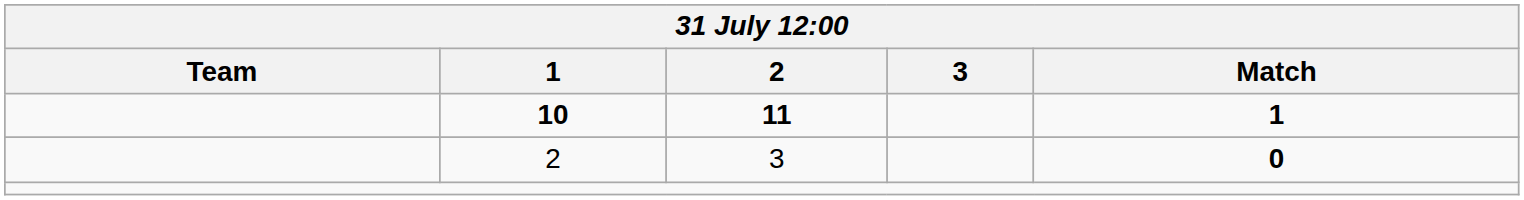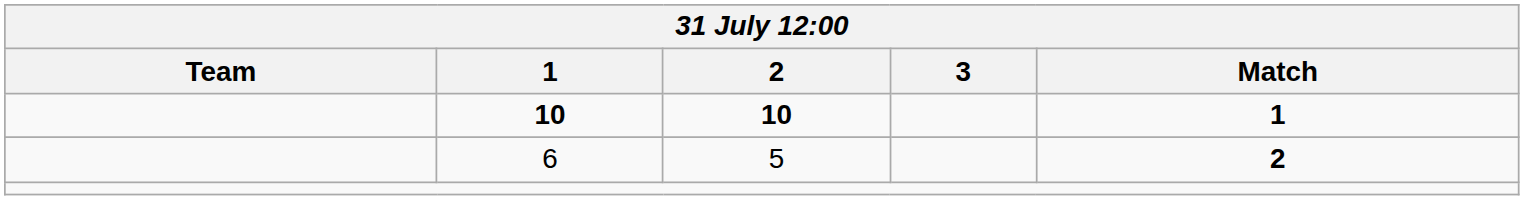row 3 | 2: 11 -> 10
row 4 | 1: 2 -> 6
row 4 | 2: 3 -> 5
row 4 | Match: 0 -> 2
